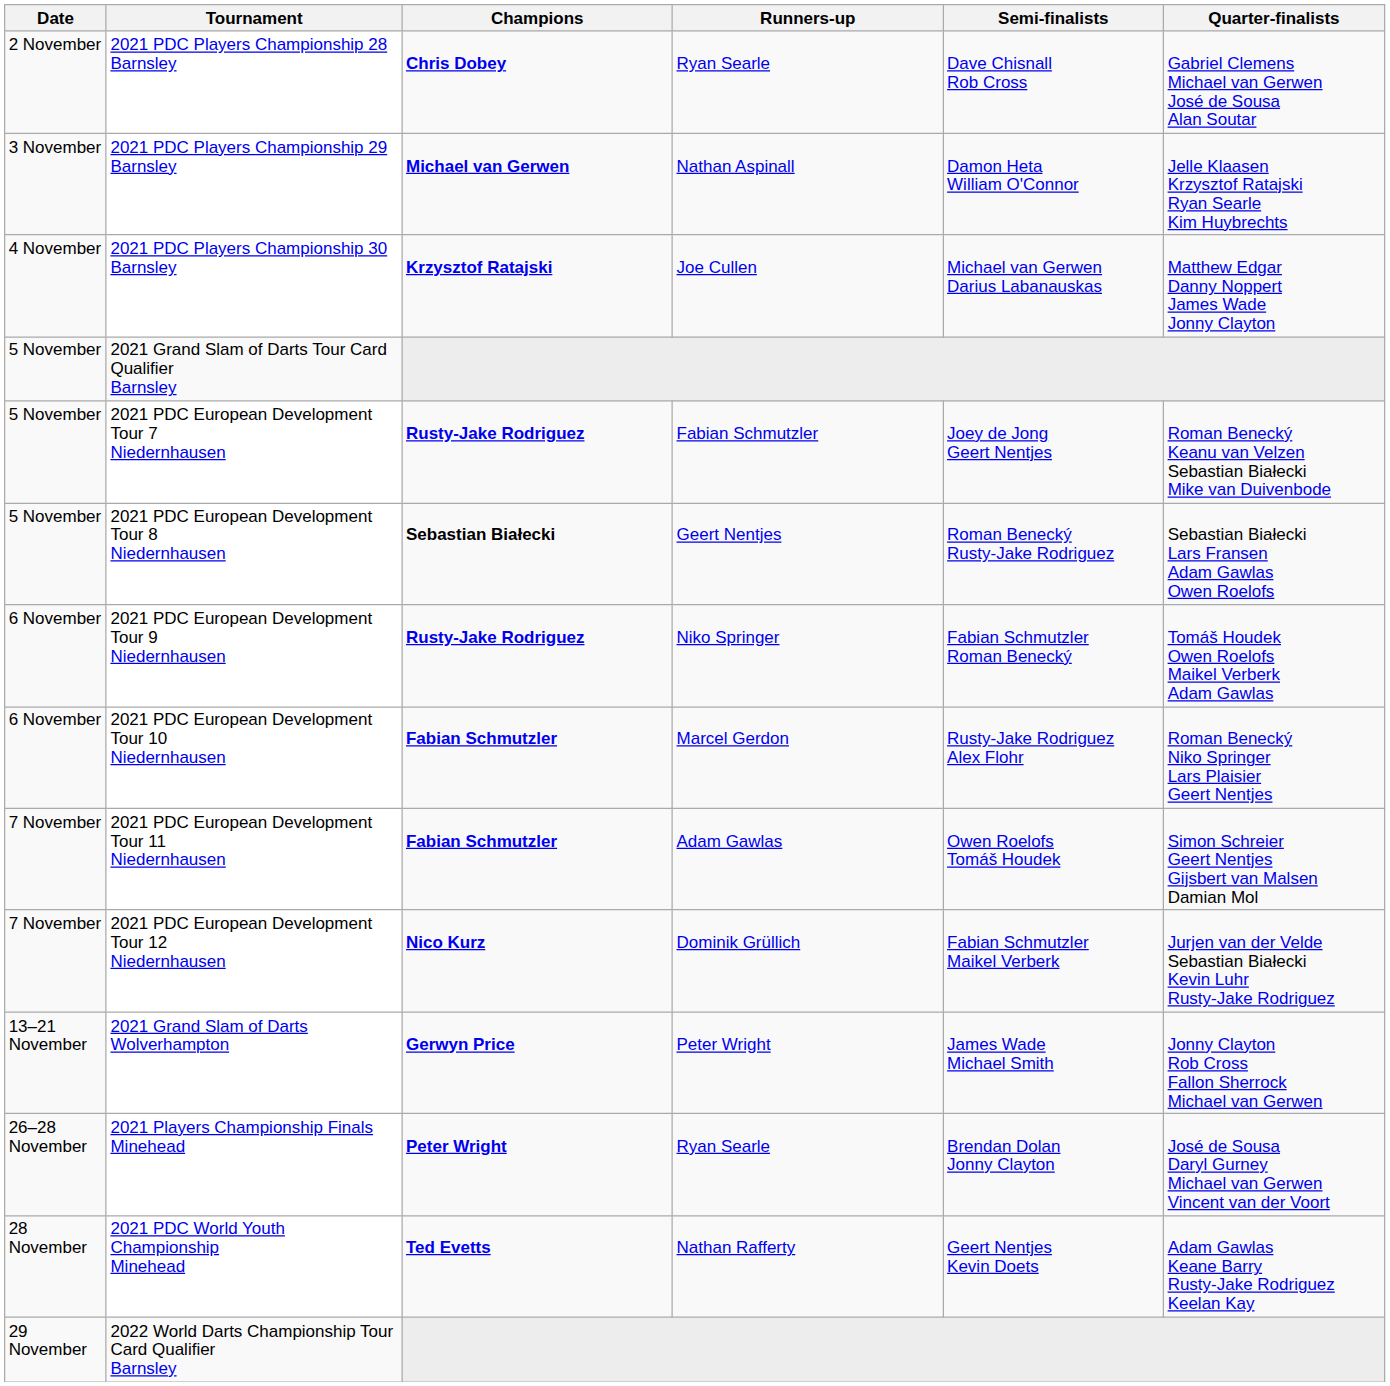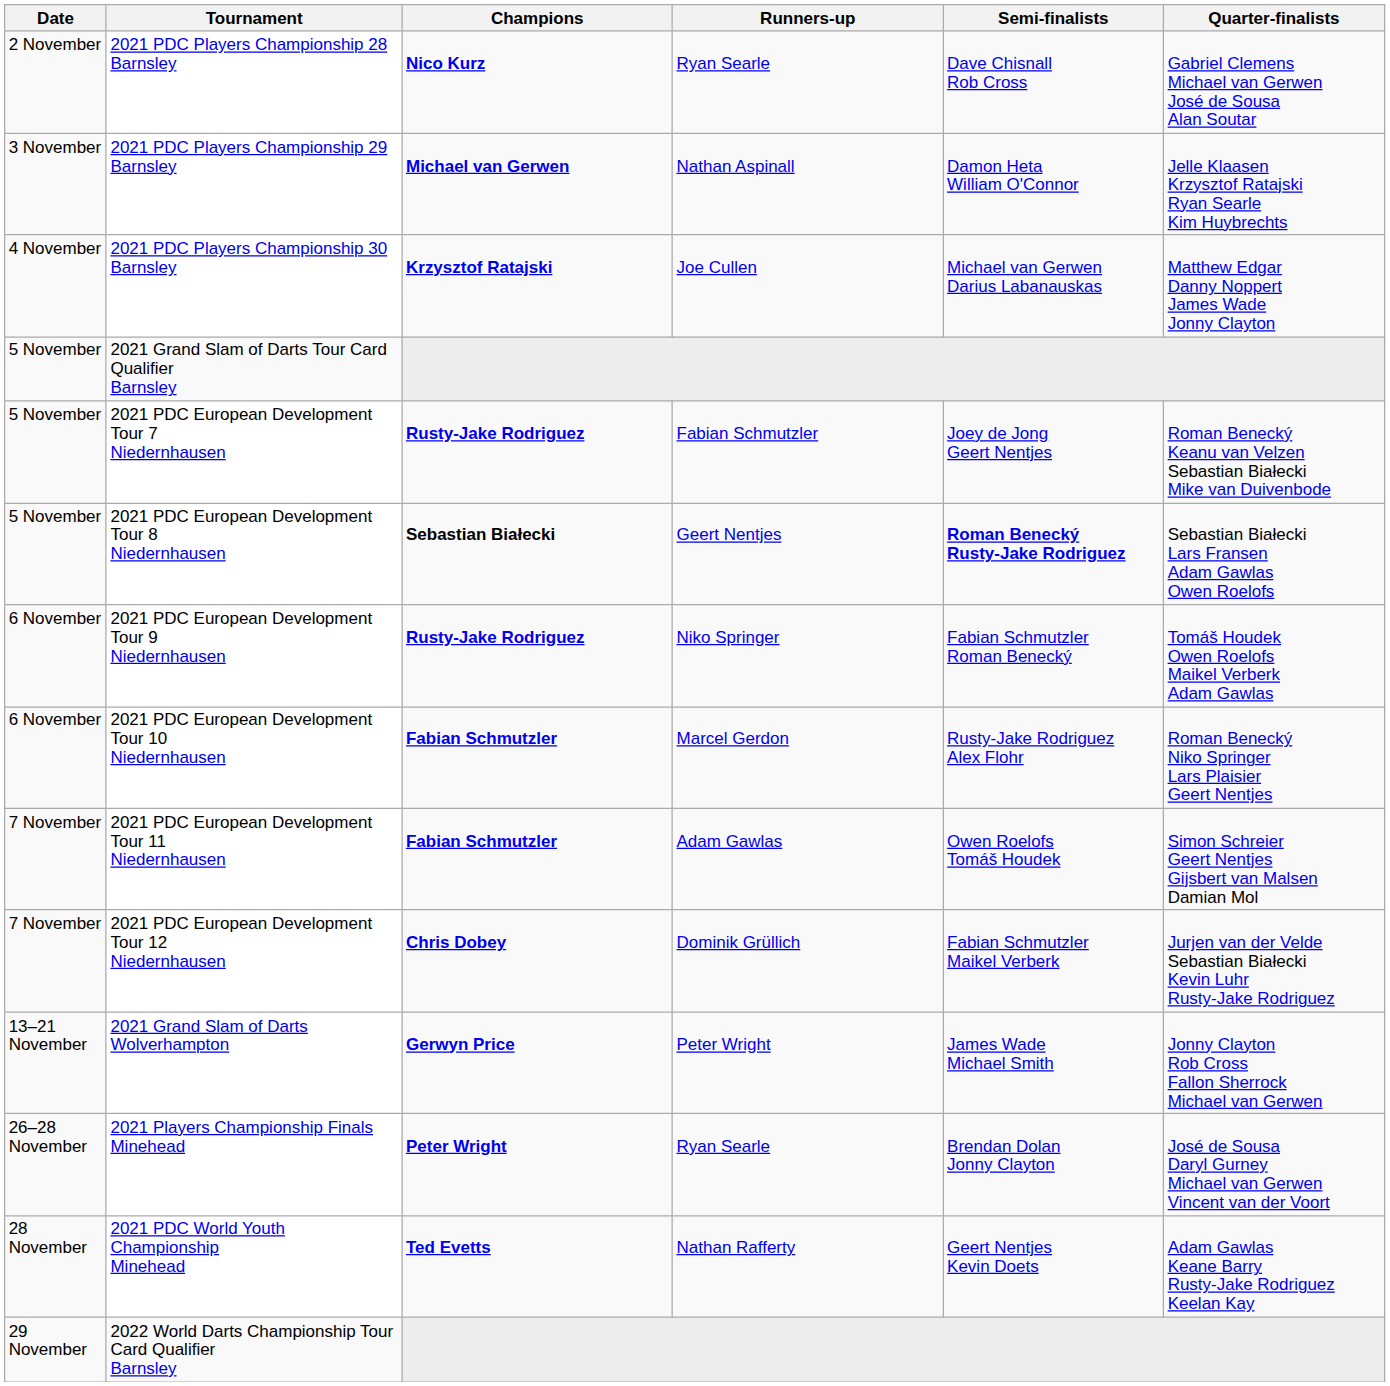2021 PDC Players Championship 28 Barnsley | Champions: Chris Dobey -> Nico Kurz
2021 PDC European Development Tour 8 Niedernhausen | Semi-finalists: normal -> bold
2021 PDC European Development Tour 12 Niedernhausen | Champions: Nico Kurz -> Chris Dobey
